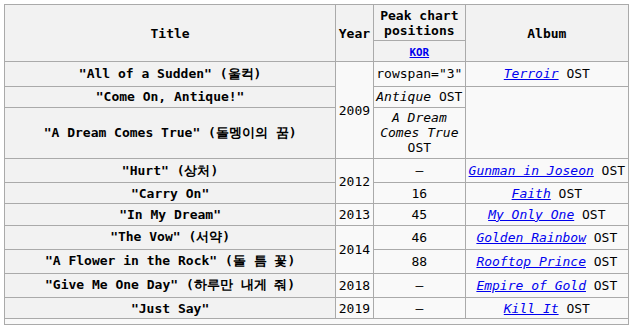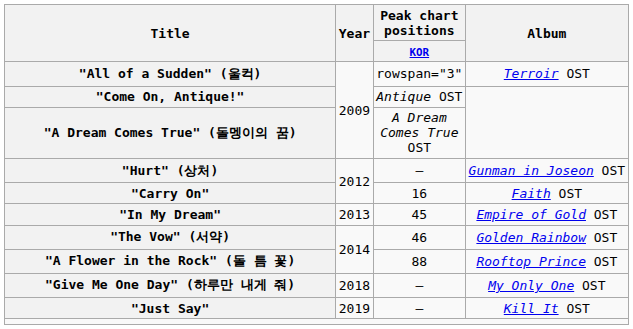"In My Dream" | Album: My Only One OST -> Empire of Gold OST
"Give Me One Day" (하루만 내게 줘) | Album: Empire of Gold OST -> My Only One OST
